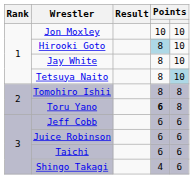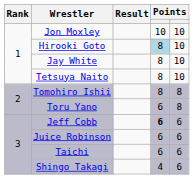Tetsuya Naito | column 5: lightblue background -> no background
Toru Yano | column 4: bold -> normal
Jeff Cobb | column 4: normal -> bold
